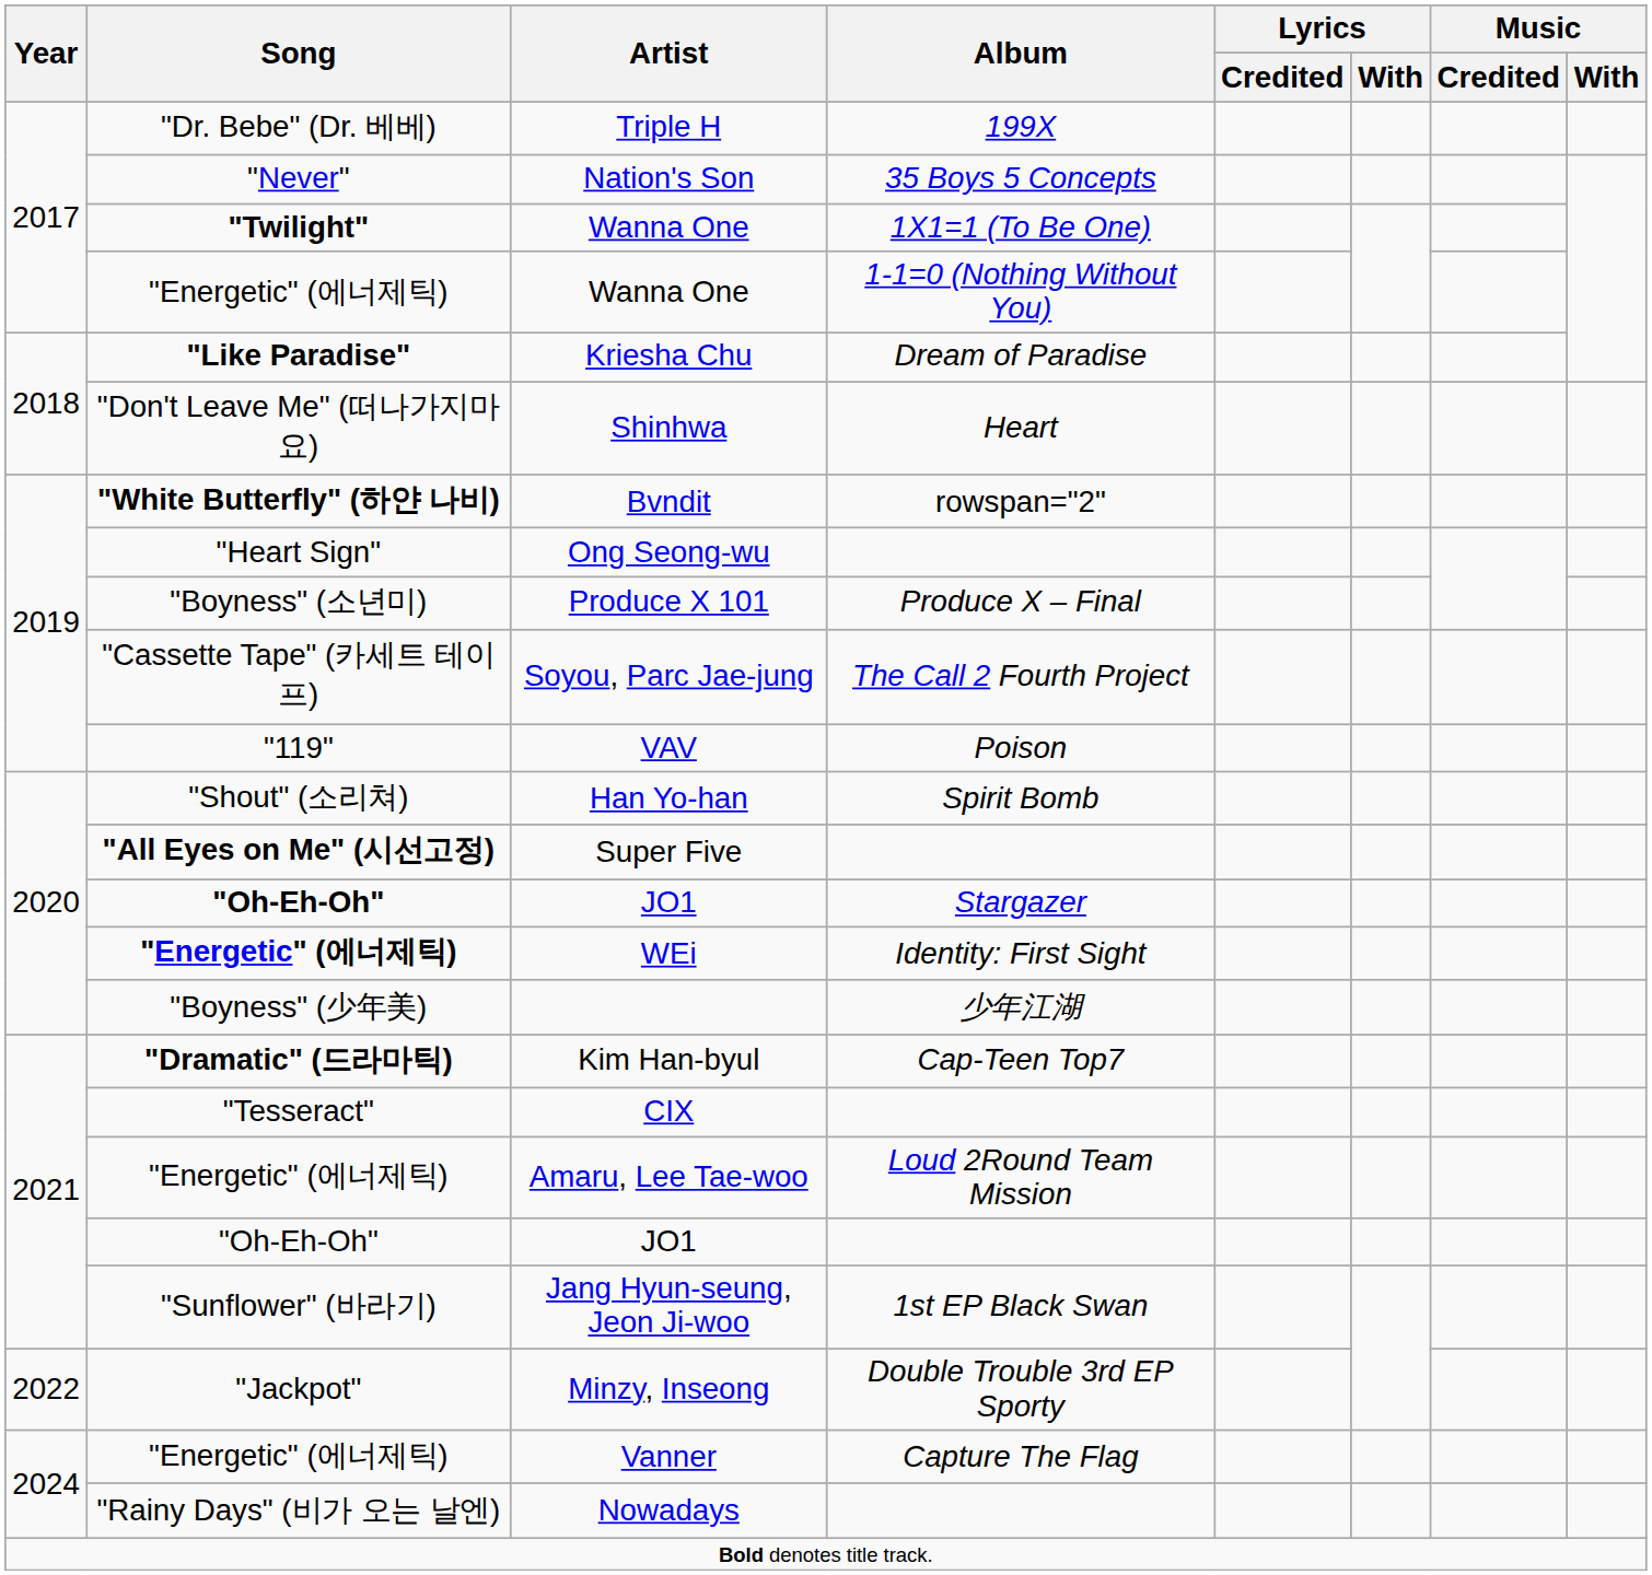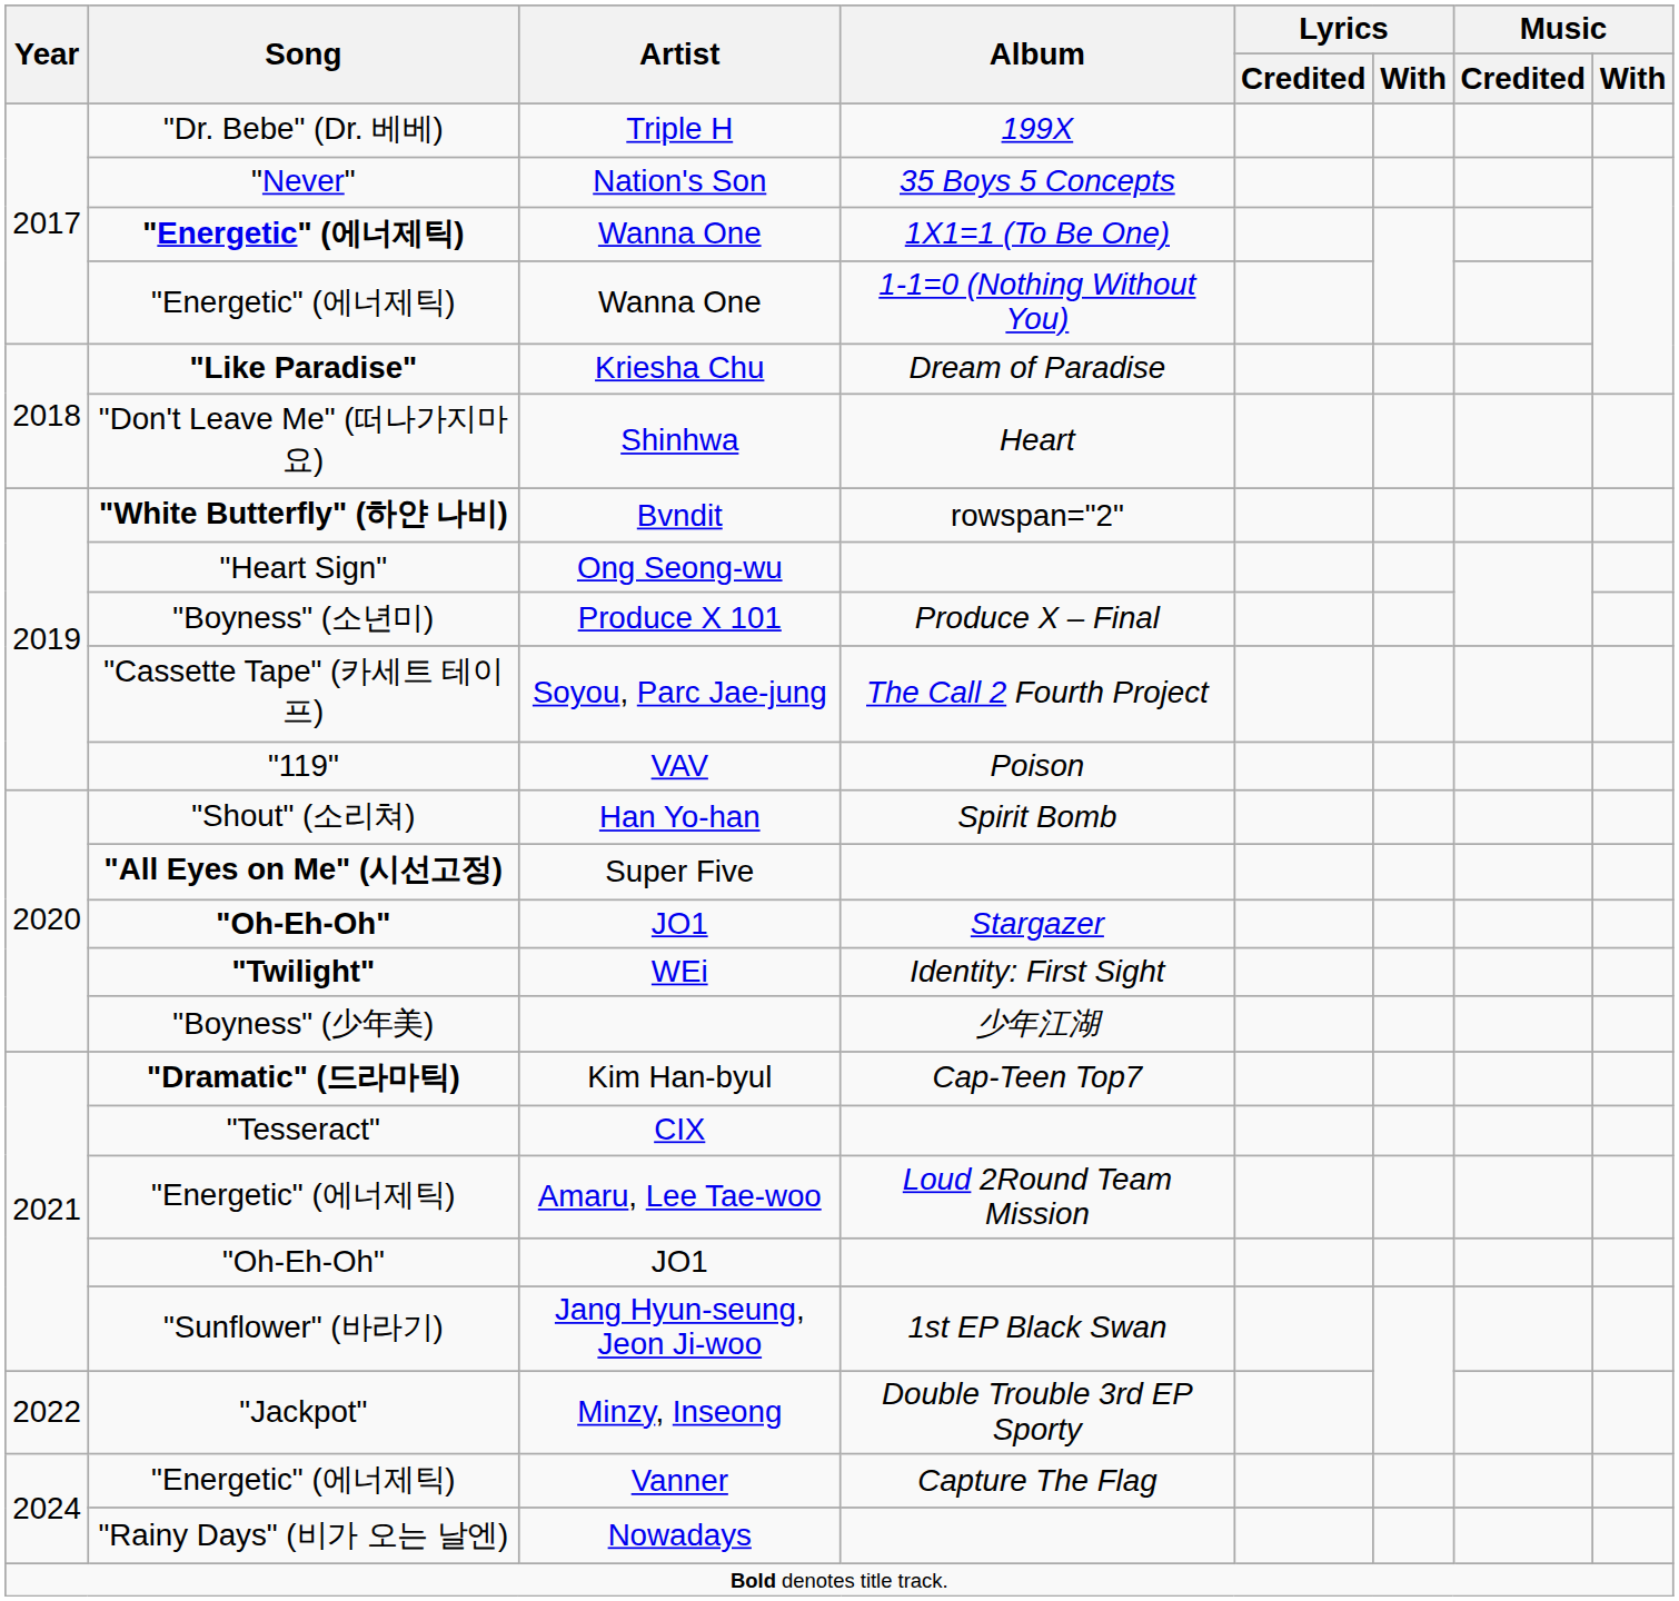Wanna One / 1X1=1 (To Be One) | Song: "Twilight" -> "Energetic" (에너제틱)
WEi | Song: "Energetic" (에너제틱) -> "Twilight"
